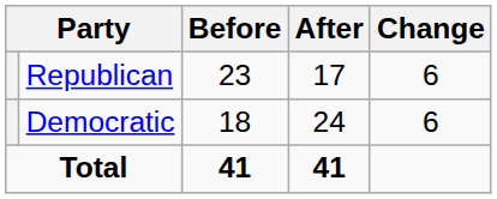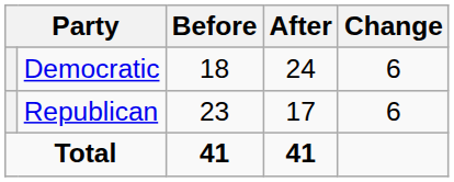rows swapped: Democratic <-> Republican
